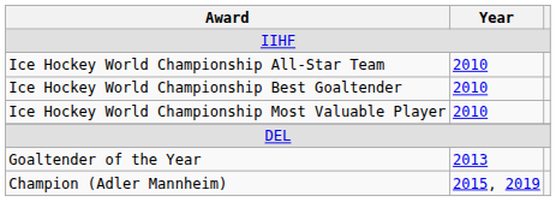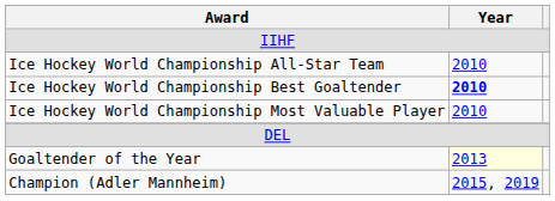Ice Hockey World Championship Best Goaltender | Year: normal -> bold
Goaltender of the Year | Year: no background -> lightyellow background
